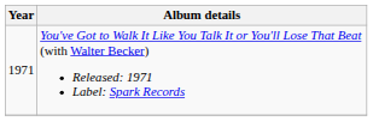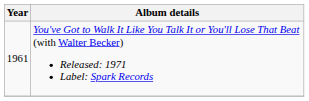row 2 | Year: 1971 -> 1961
